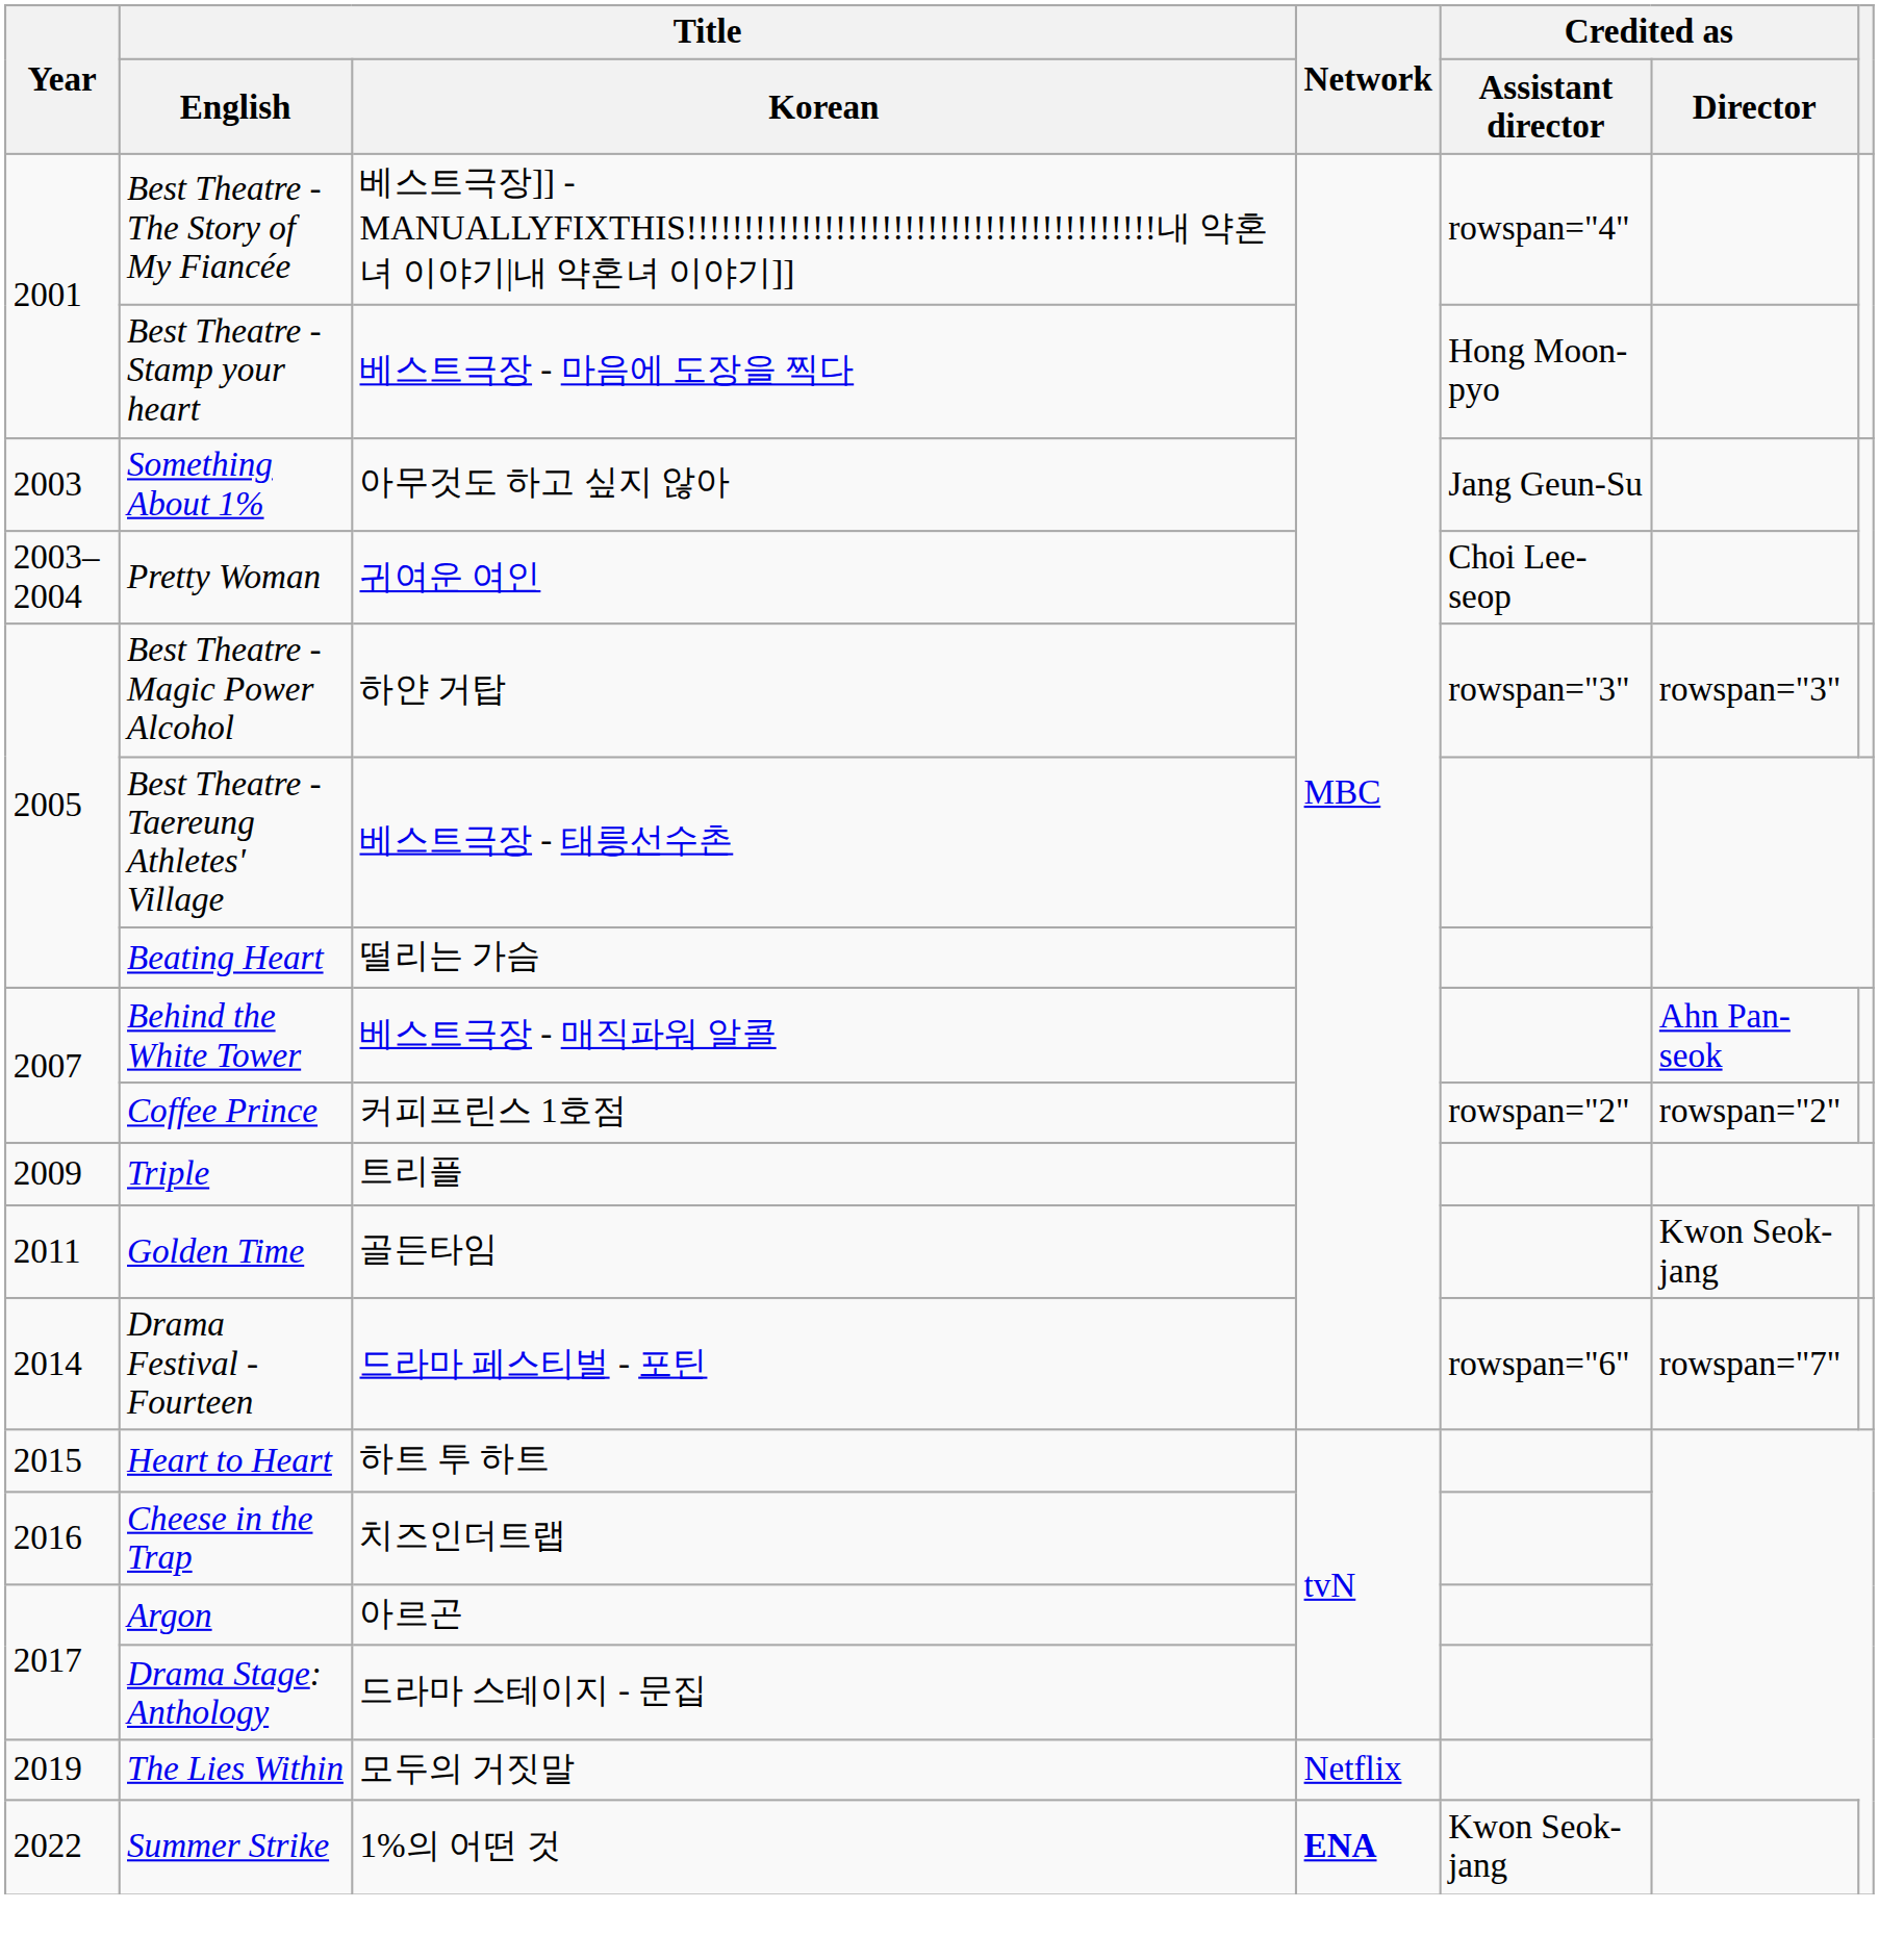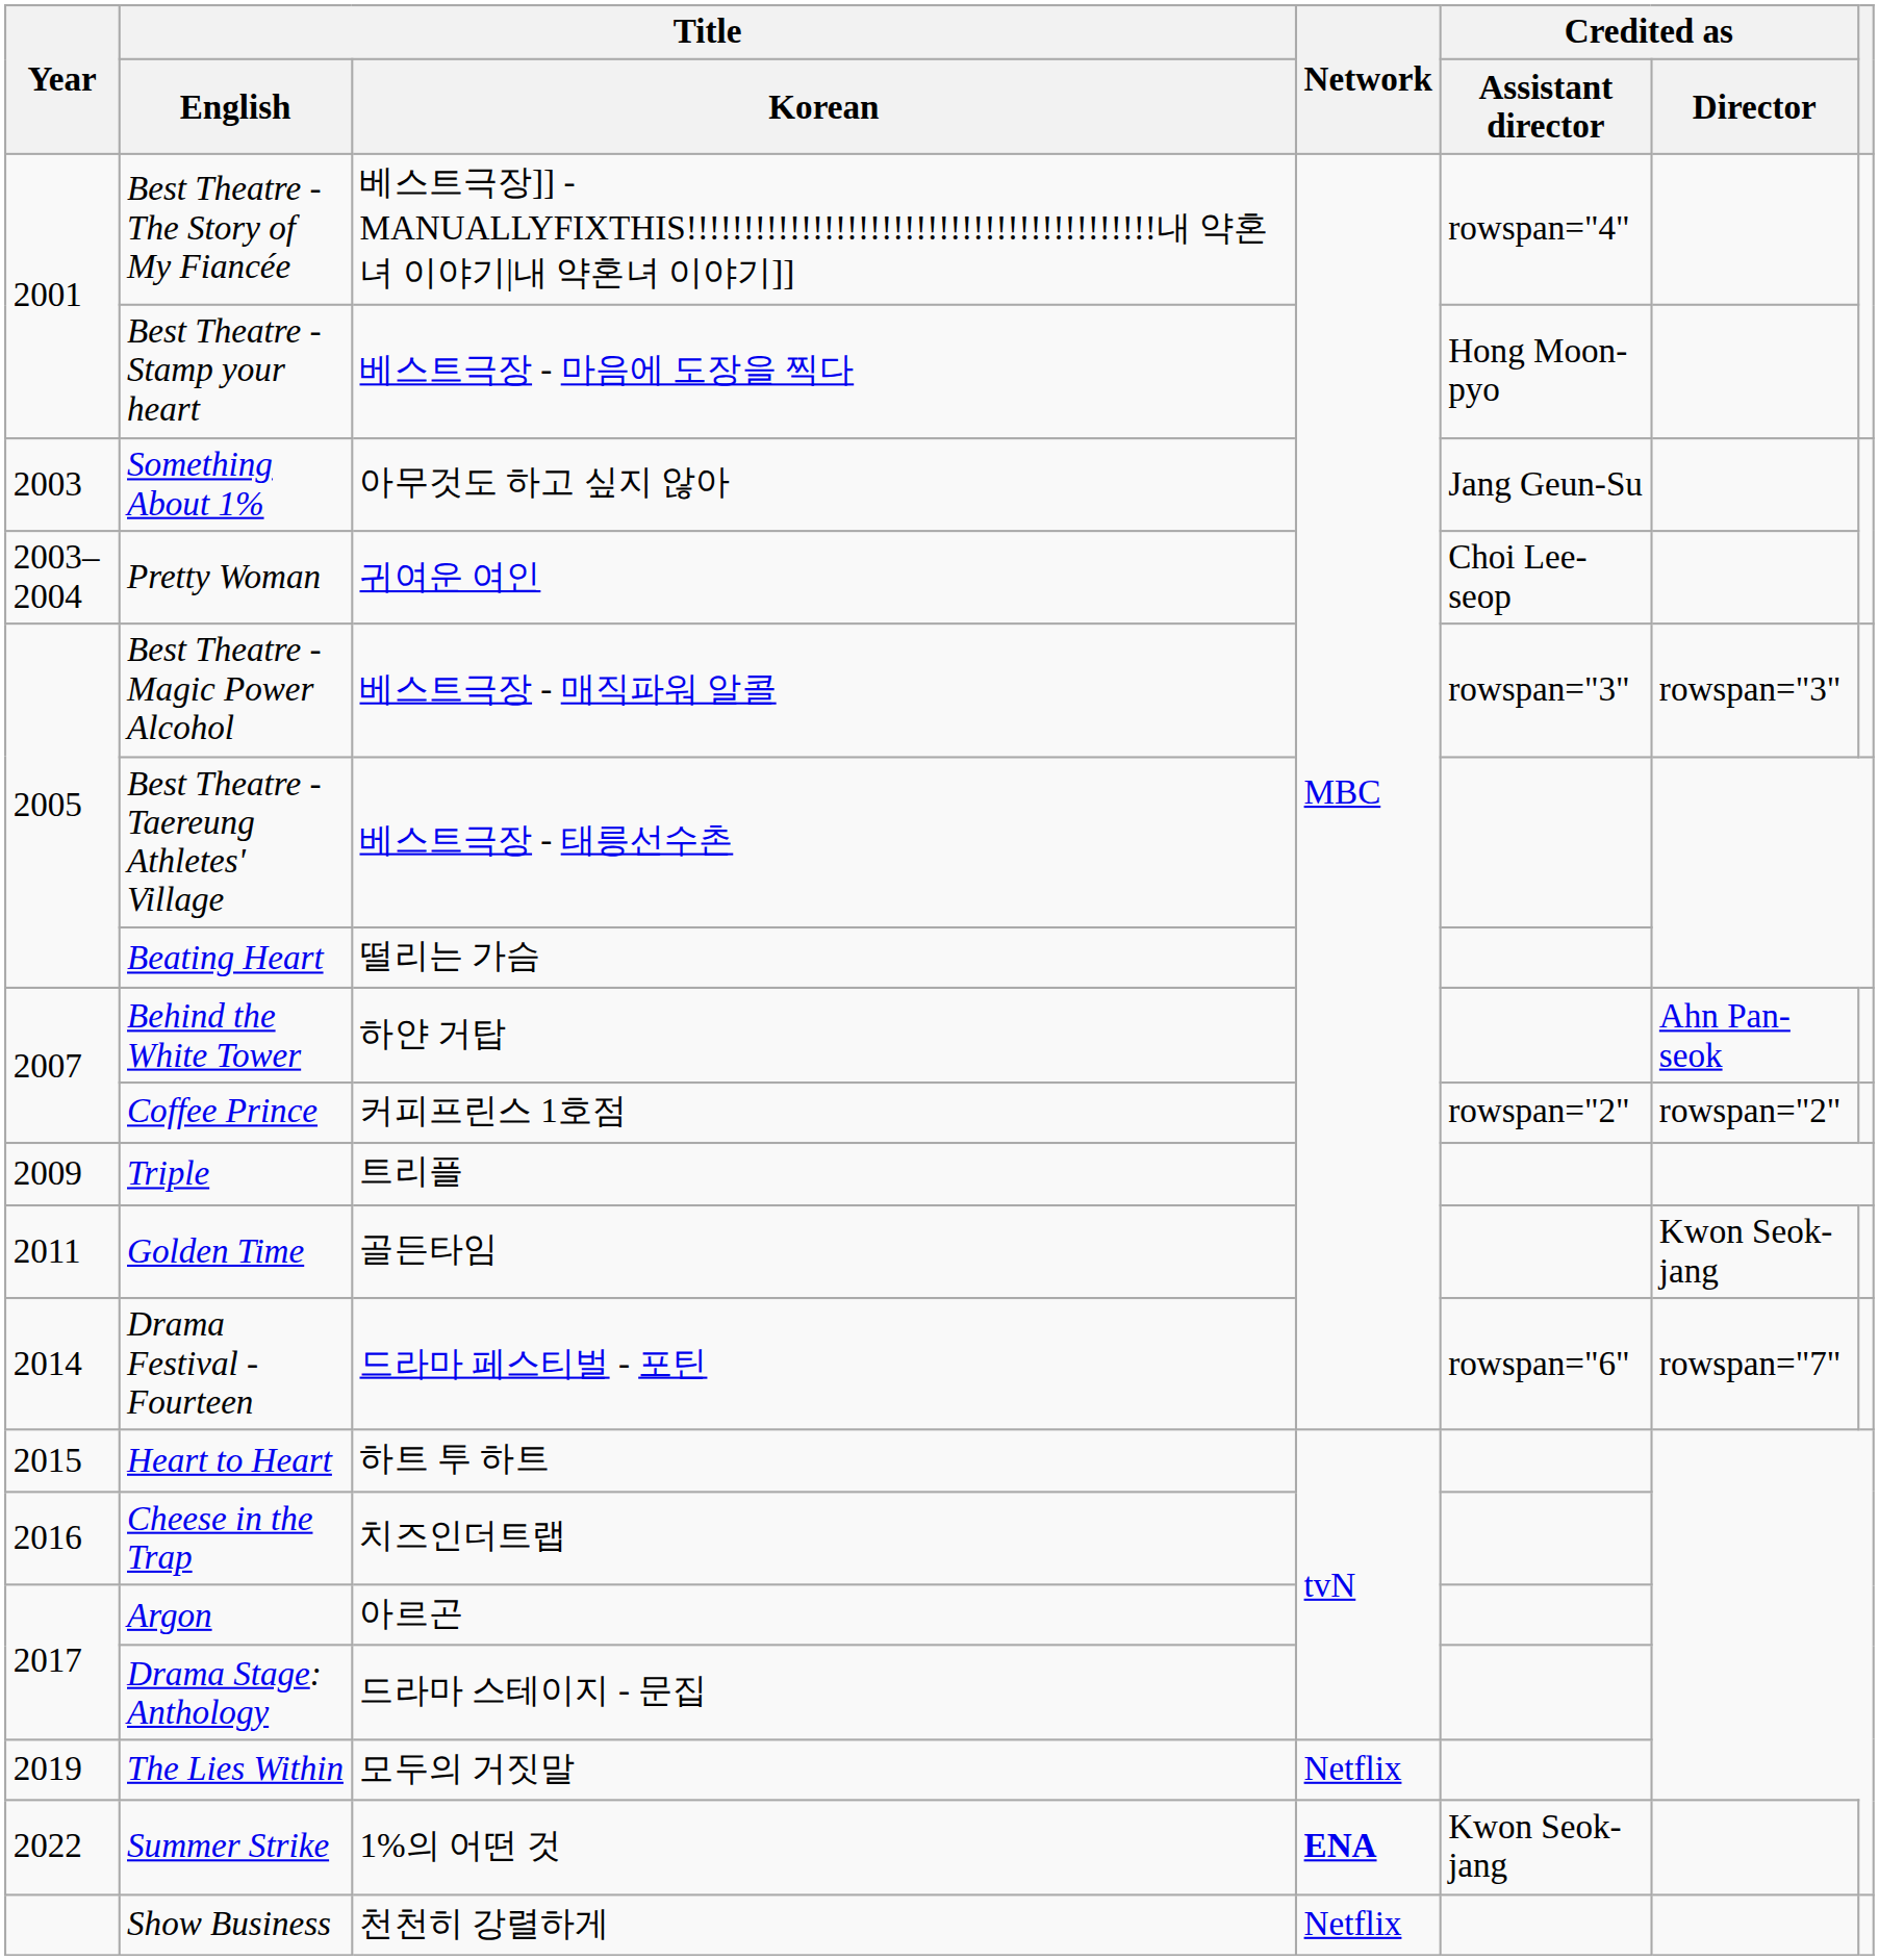Best Theatre - Magic Power Alcohol | Title / Korean: 하얀 거탑 -> 베스트극장 - 매직파워 알콜
Behind the White Tower | Title / Korean: 베스트극장 - 매직파워 알콜 -> 하얀 거탑
+ row: Show Business | 천천히 강렬하게 | Netflix
